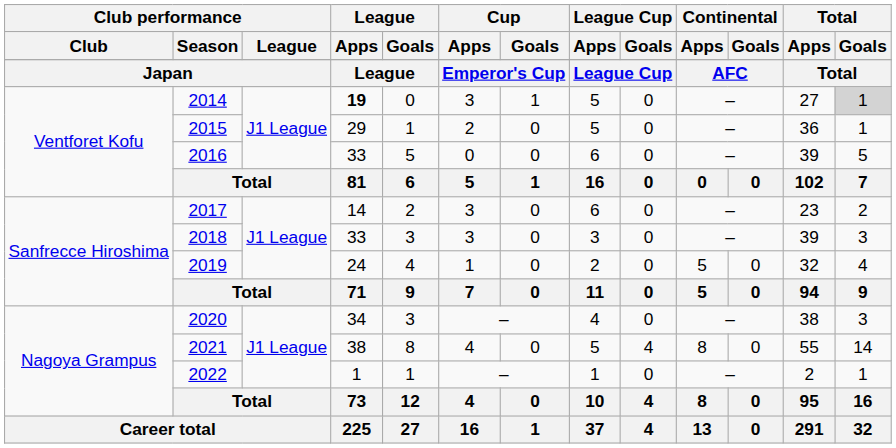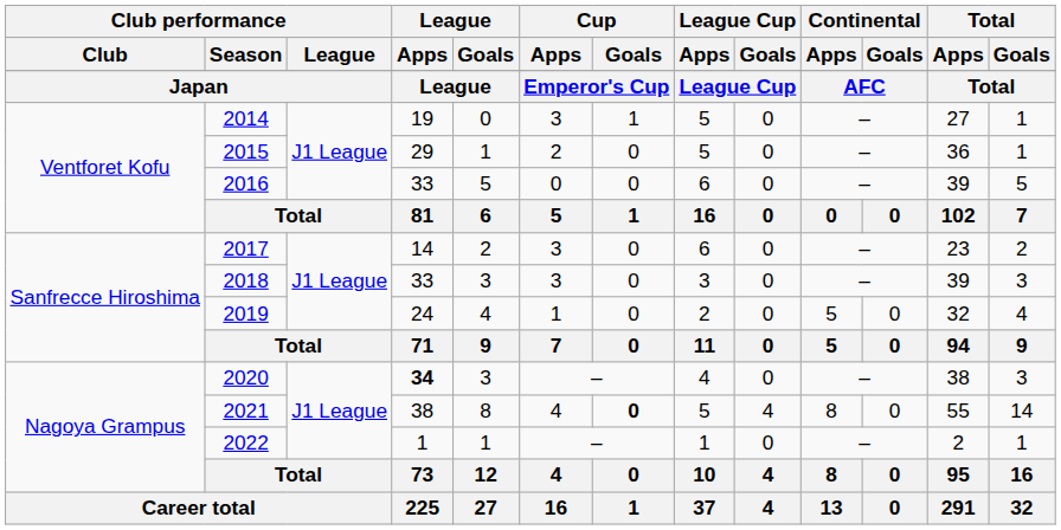2014 | League / Apps: bold -> normal
2014 | Total / Goals: lightgrey background -> no background
2020 | League / Apps: normal -> bold
2021 | Cup / Goals: normal -> bold
